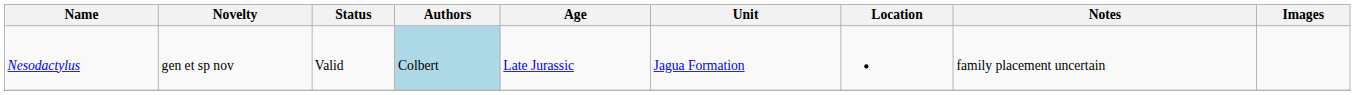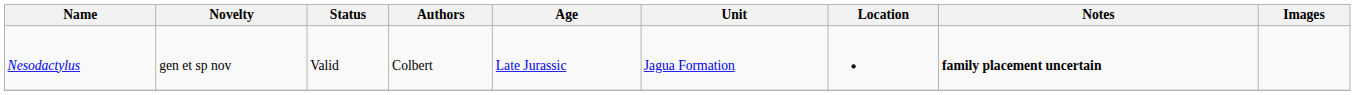Nesodactylus | Authors: lightblue background -> no background
Nesodactylus | Notes: normal -> bold
